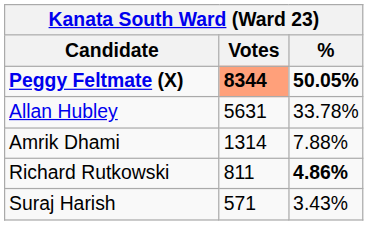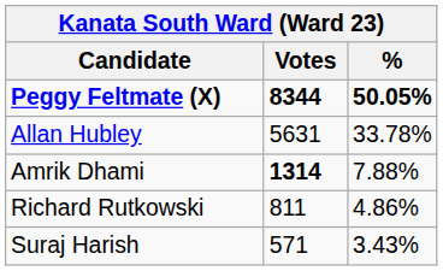Peggy Feltmate (X) | Votes: lightsalmon background -> no background
Amrik Dhami | Votes: normal -> bold
Richard Rutkowski | %: bold -> normal
